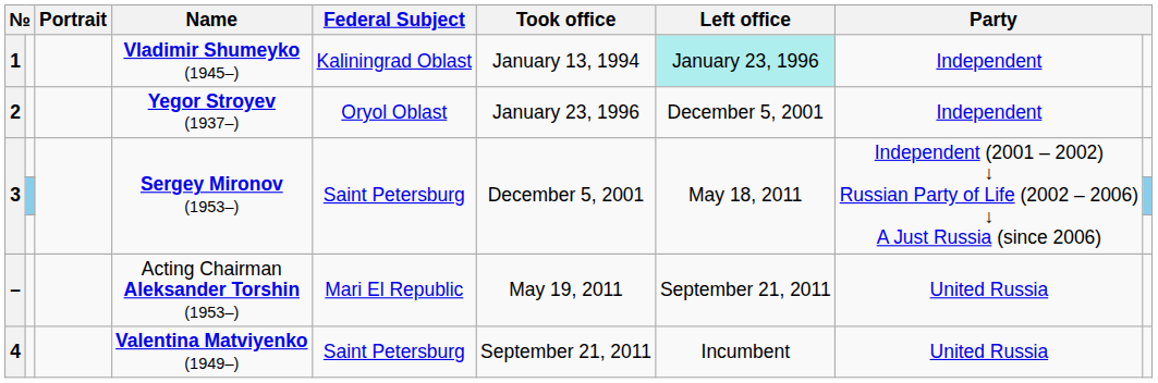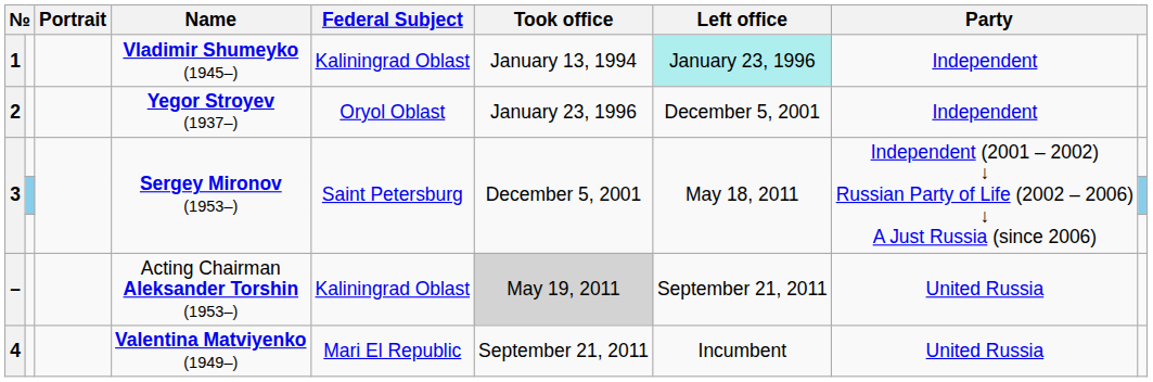– | Federal Subject: Mari El Republic -> Kaliningrad Oblast
– | Took office: no background -> lightgrey background
4 | Federal Subject: Saint Petersburg -> Mari El Republic
